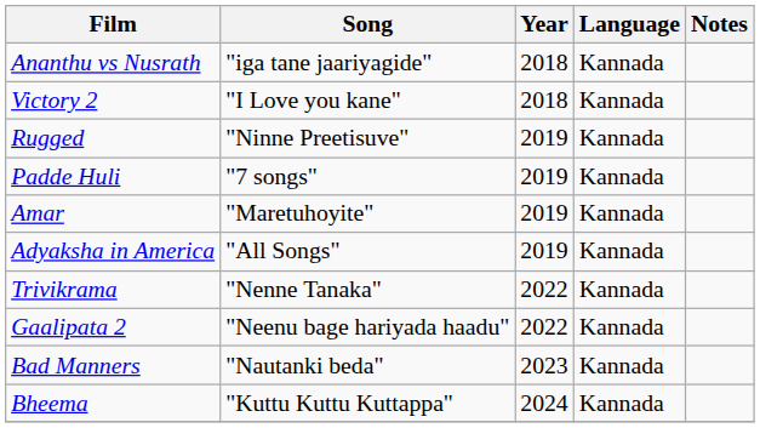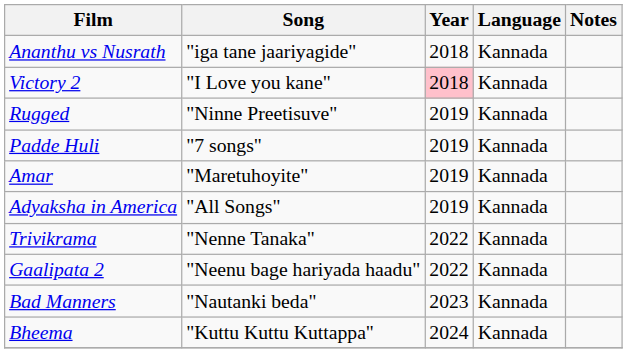Victory 2 | Year: no background -> pink background
